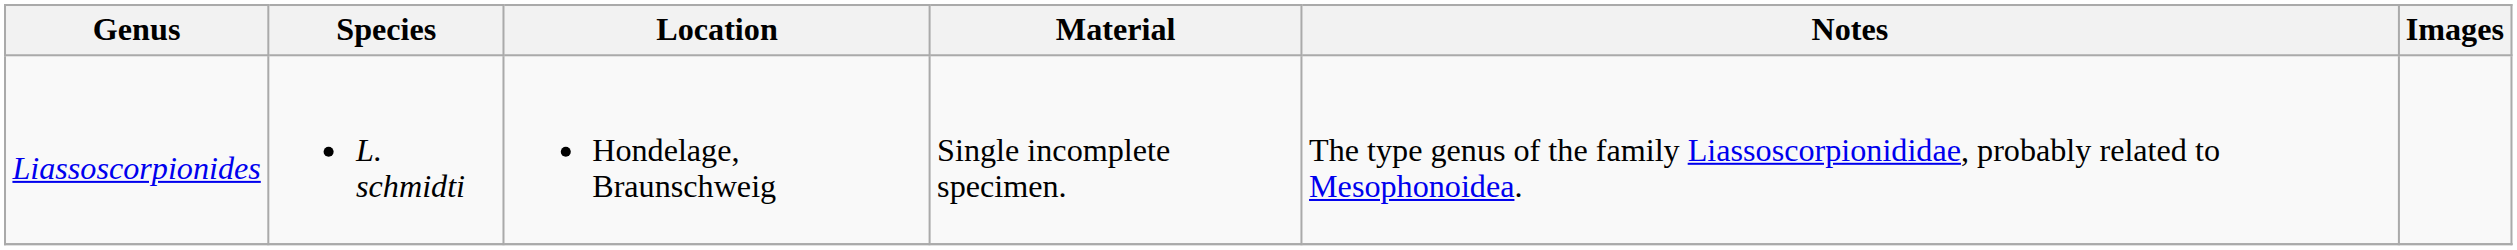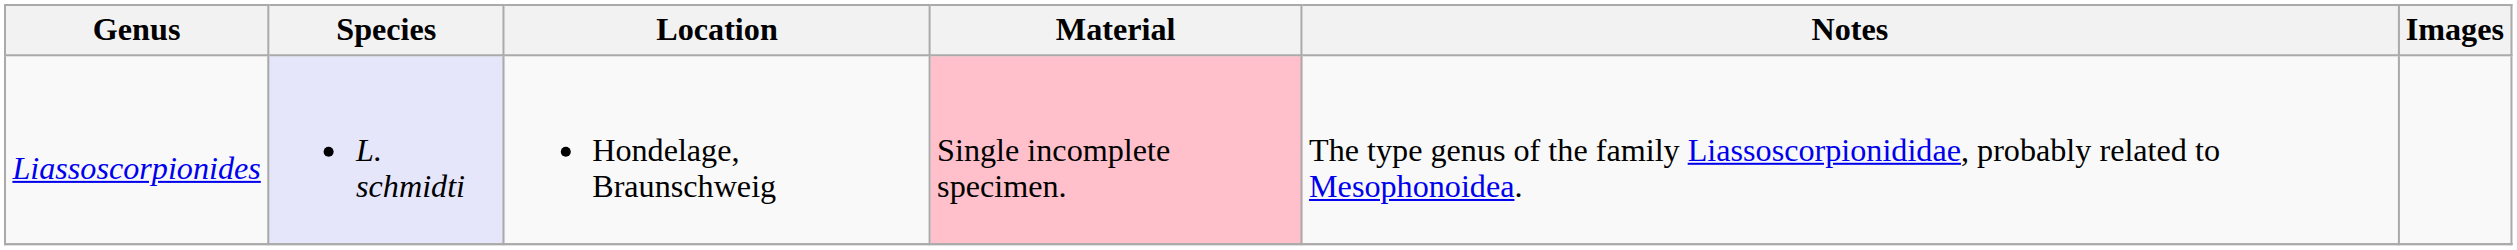Liassoscorpionides | Species: no background -> lavender background
Liassoscorpionides | Material: no background -> pink background
